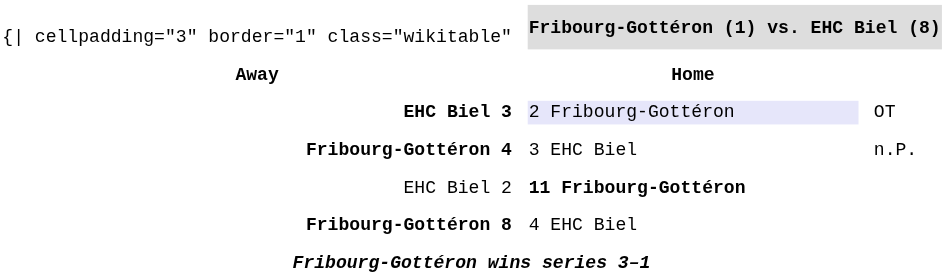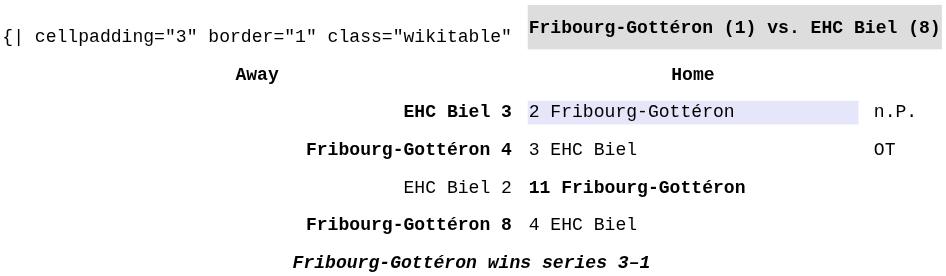EHC Biel 3 | column 3: OT -> n.P.
Fribourg-Gottéron 4 | column 3: n.P. -> OT
